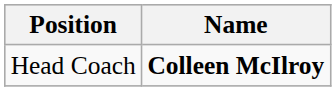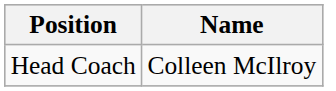Head Coach | Name: bold -> normal
